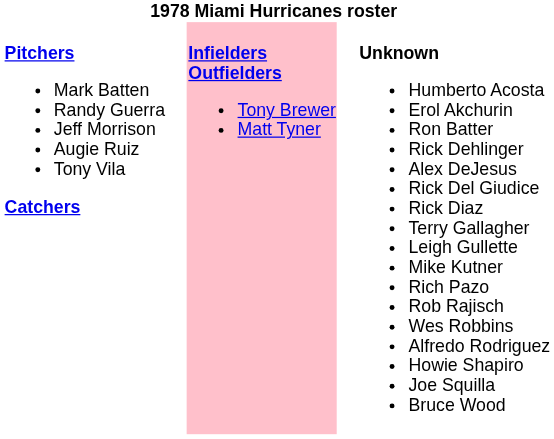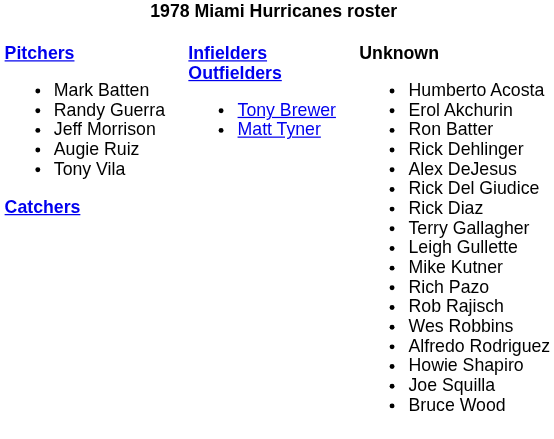row 2 | column 2: pink background -> no background
